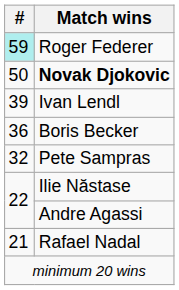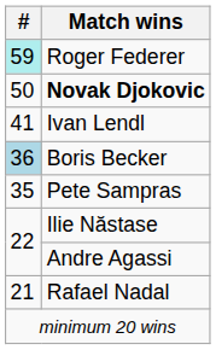Ivan Lendl | #: 39 -> 41
Boris Becker | #: no background -> lightblue background
Pete Sampras | #: 32 -> 35
